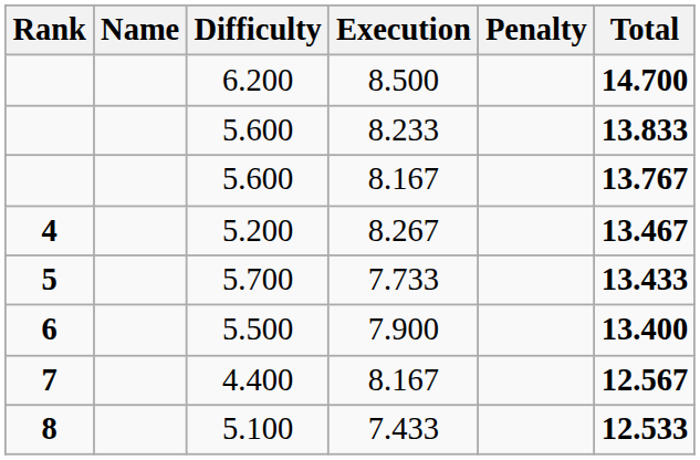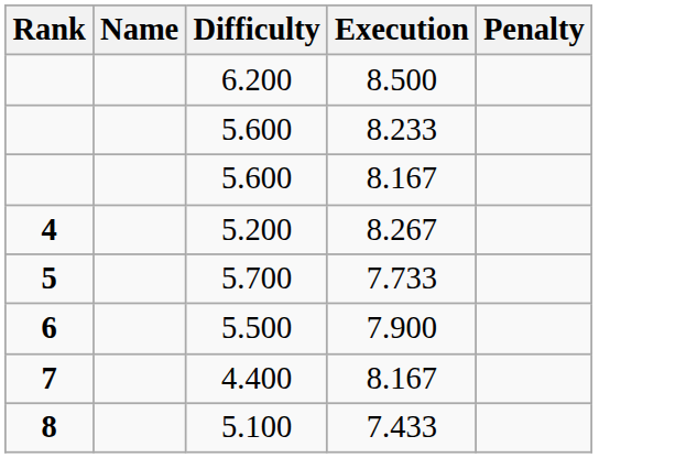- column: Total | 14.700 | 13.833 | 13.767 | 13.467 | 13.433 | 13.400 | 12.567 | 12.533
